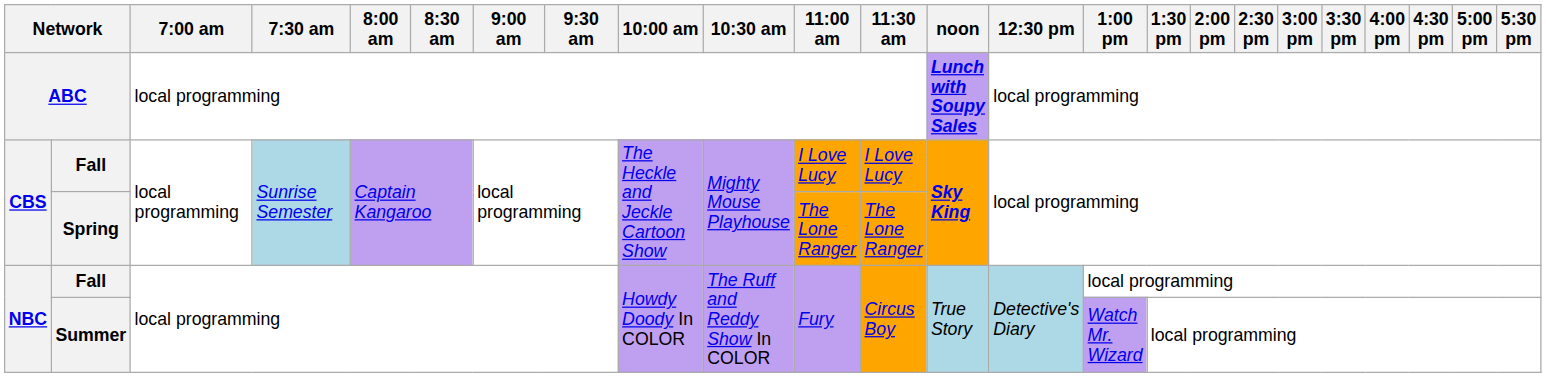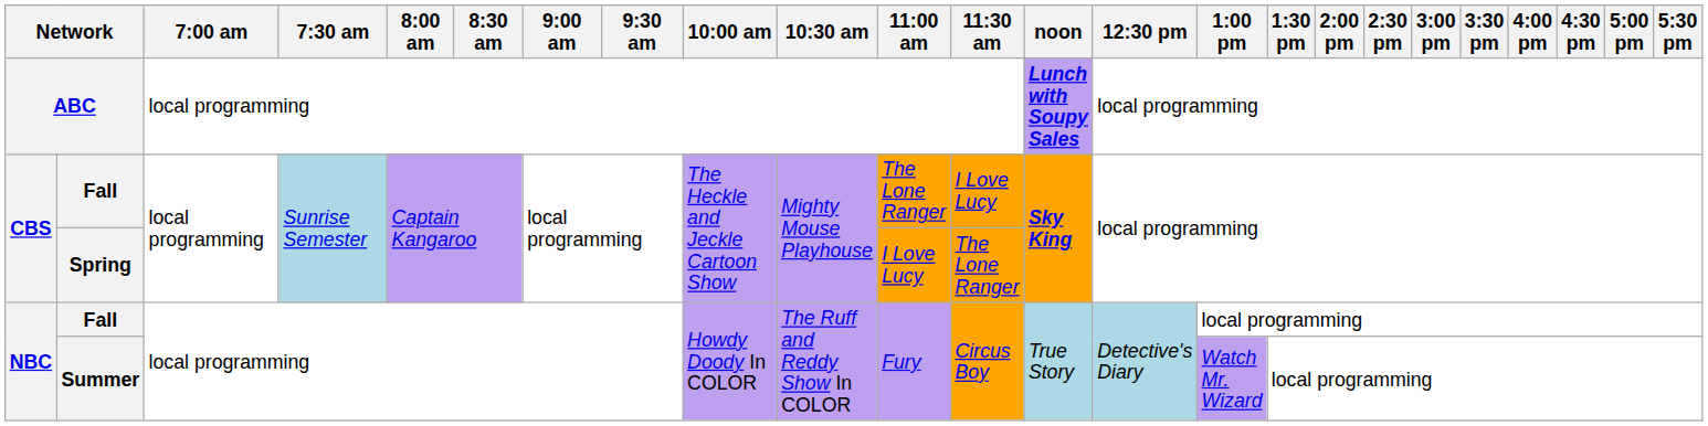CBS / Fall | 11:00 am: I Love Lucy -> The Lone Ranger
Spring | 11:00 am: The Lone Ranger -> I Love Lucy
